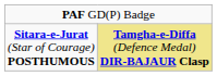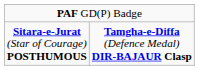Sitara-e-Jurat (Star of Courage) POSTHUMOUS | column 2: khaki background -> no background
